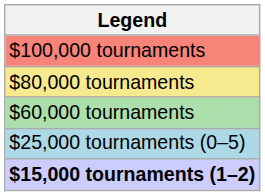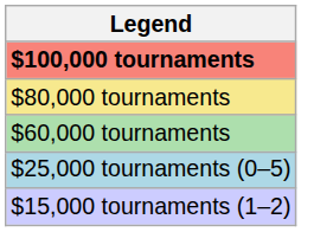row 2 | column 1: normal -> bold
row 6 | column 1: bold -> normal
